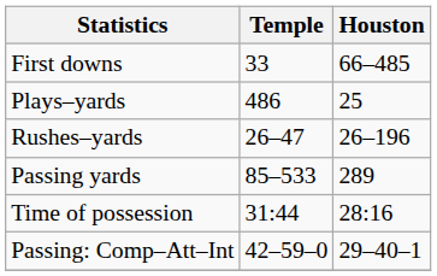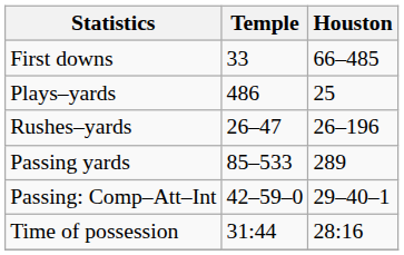rows swapped: Passing: Comp–Att–Int <-> Time of possession
